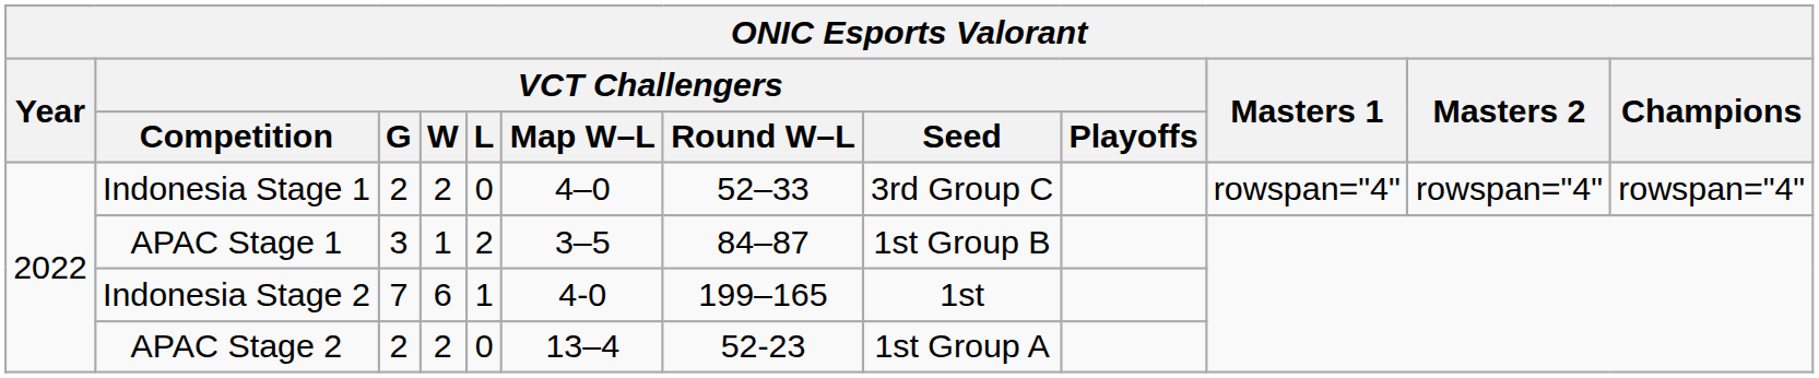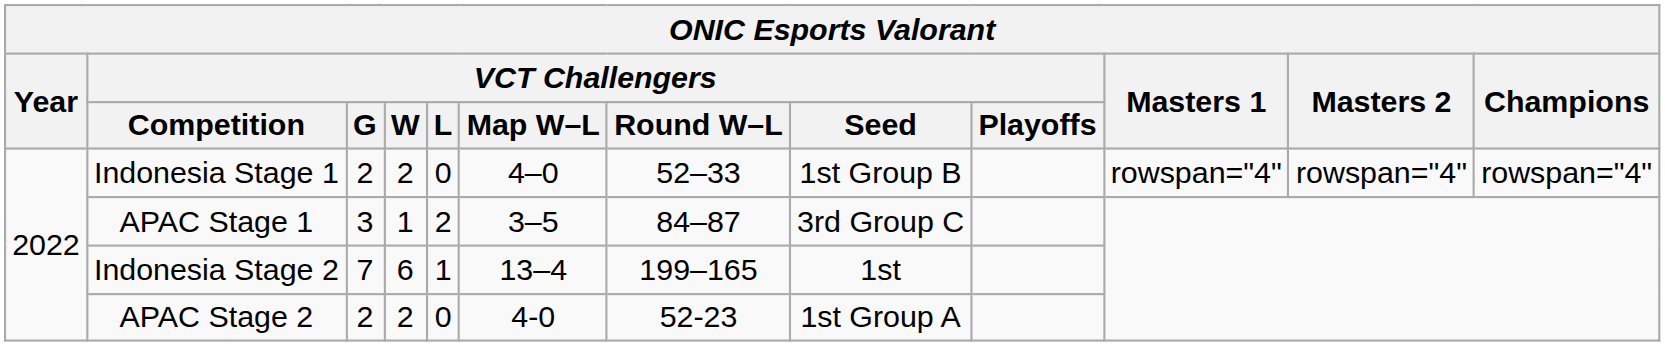Indonesia Stage 1 | VCT Challengers / Seed: 3rd Group C -> 1st Group B
APAC Stage 1 | VCT Challengers / Seed: 1st Group B -> 3rd Group C
Indonesia Stage 2 | VCT Challengers / Map W–L: 4-0 -> 13–4
APAC Stage 2 | VCT Challengers / Map W–L: 13–4 -> 4-0
